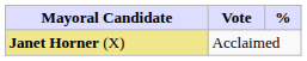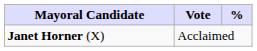Janet Horner (X) | Mayoral Candidate: khaki background -> no background
